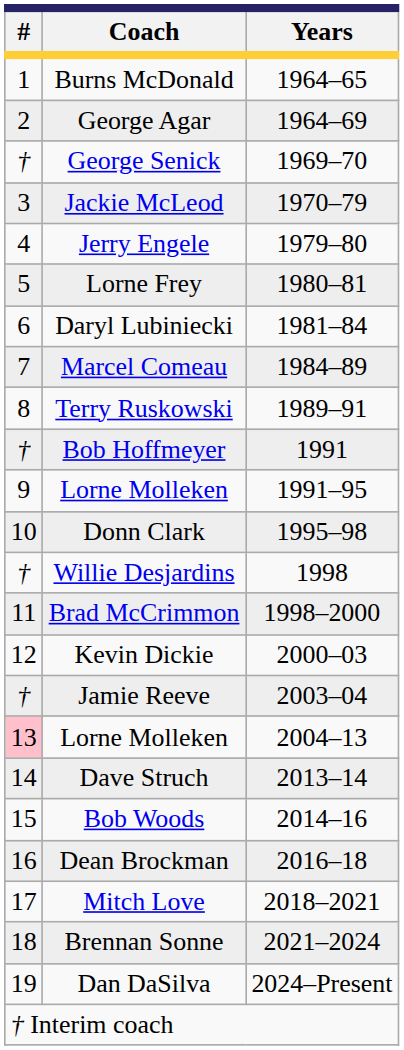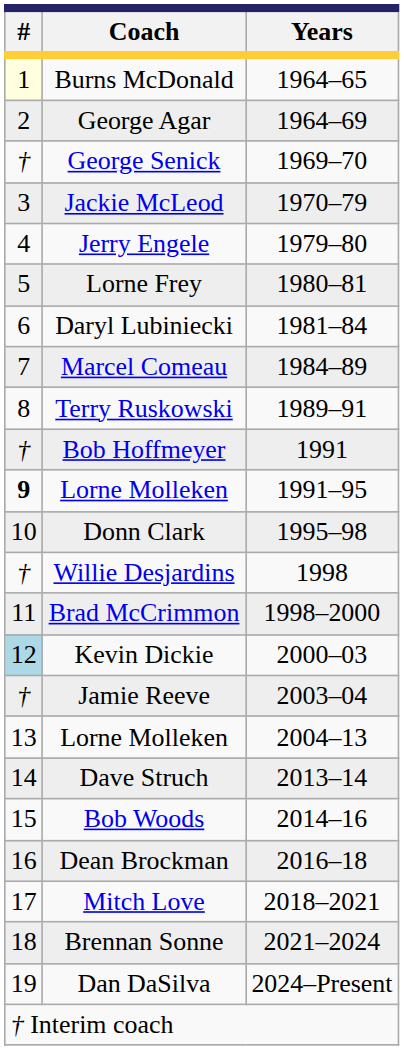Burns McDonald | #: no background -> lightyellow background
Lorne Molleken / 1991–95 | #: normal -> bold
Kevin Dickie | #: no background -> lightblue background
Lorne Molleken / 2004–13 | #: pink background -> no background
